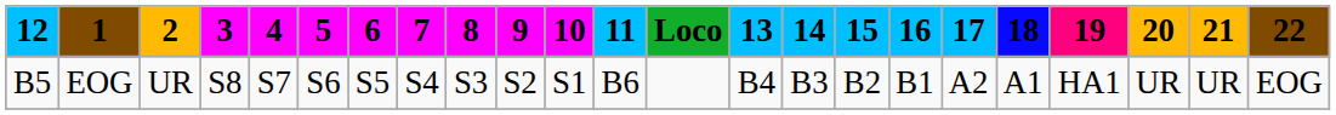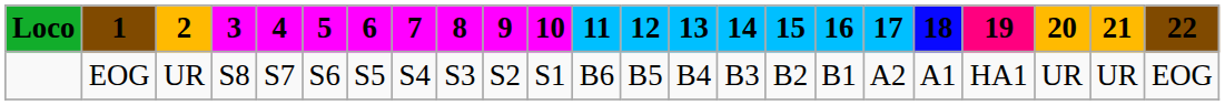columns swapped: Loco <-> 12
